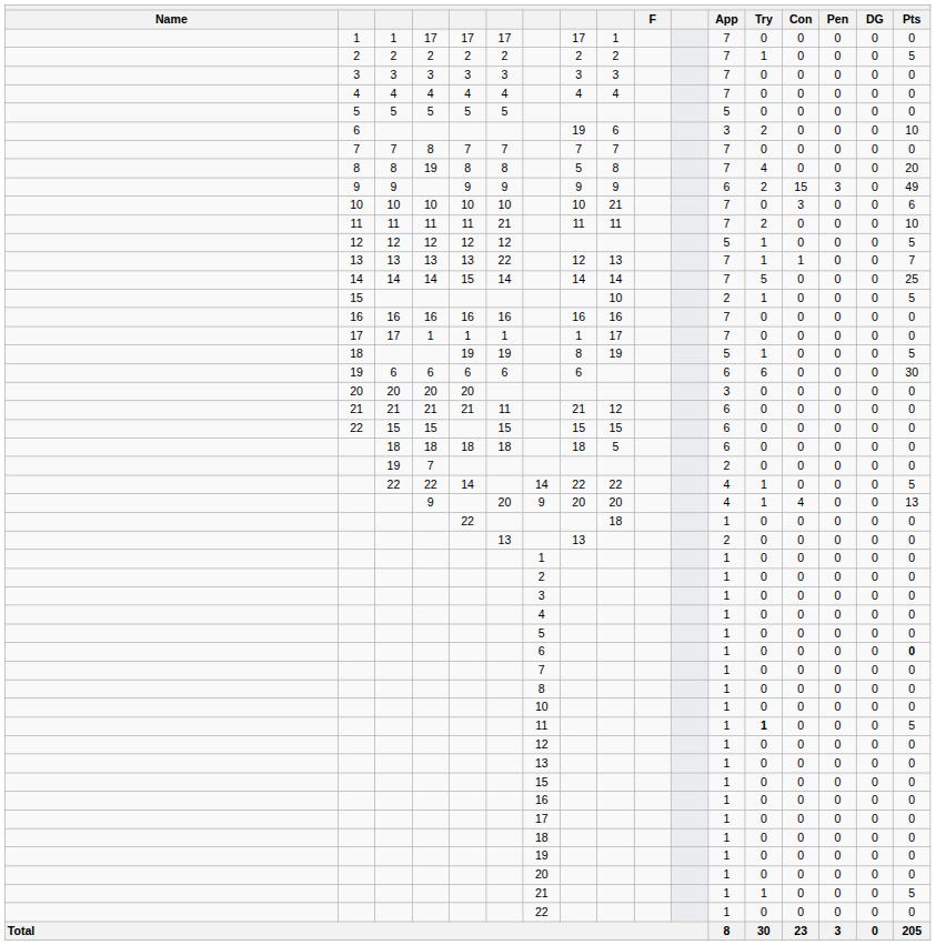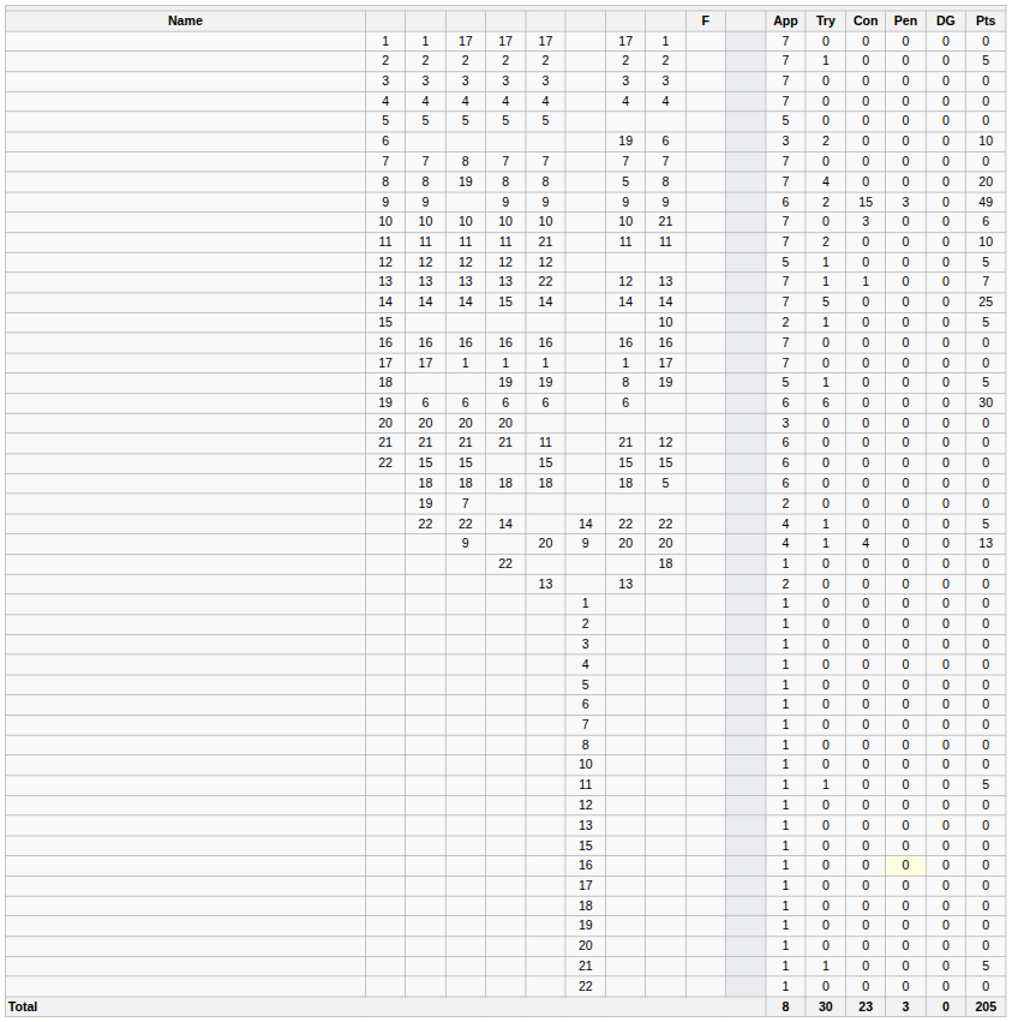row 36 | Pts: bold -> normal
row 40 | Try: bold -> normal
row 44 | Pen: no background -> lightyellow background
